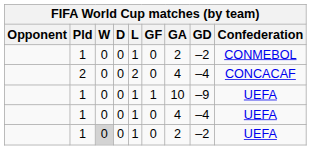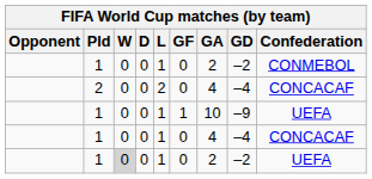row 6 | Confederation: UEFA -> CONCACAF
